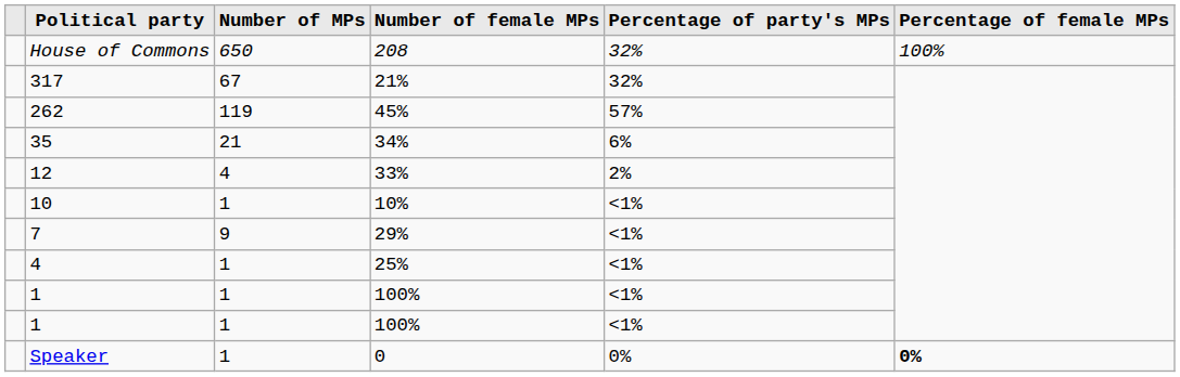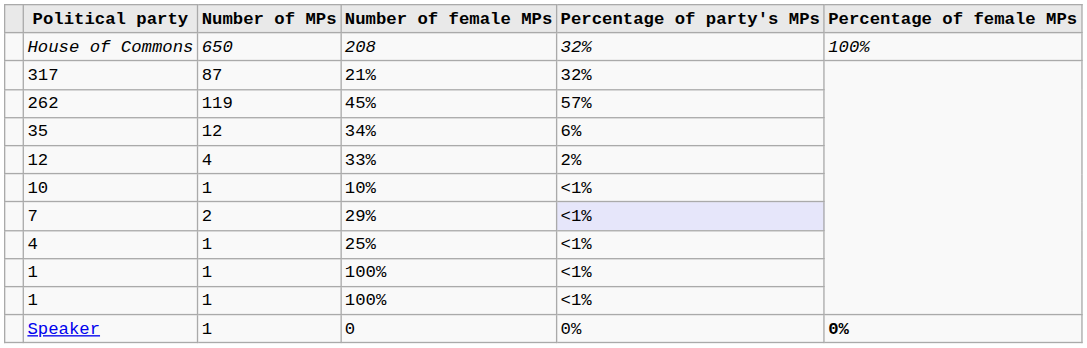317 | Number of MPs: 67 -> 87
35 | Number of MPs: 21 -> 12
7 | Number of MPs: 9 -> 2
7 | Percentage of party's MPs: no background -> lavender background
